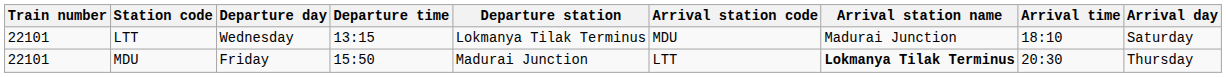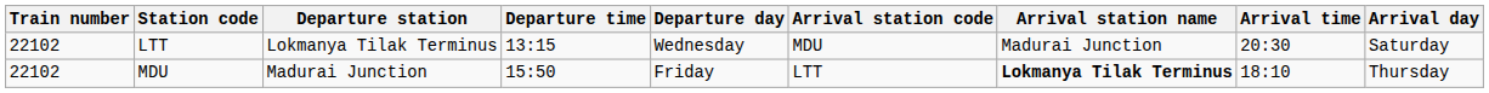columns swapped: Departure station <-> Departure day
row 2 | Train number: 22101 -> 22102
row 2 | Arrival time: 18:10 -> 20:30
row 3 | Train number: 22101 -> 22102
row 3 | Arrival time: 20:30 -> 18:10
